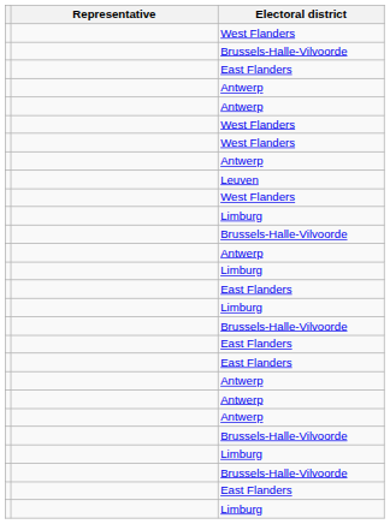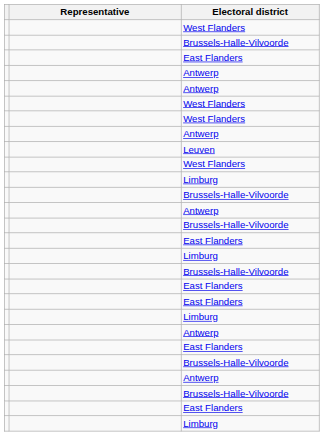row 15 | Electoral district: Limburg -> Brussels-Halle-Vilvoorde
row 21 | Electoral district: Antwerp -> Limburg
row 23 | Electoral district: Antwerp -> East Flanders
row 25 | Electoral district: Limburg -> Antwerp
